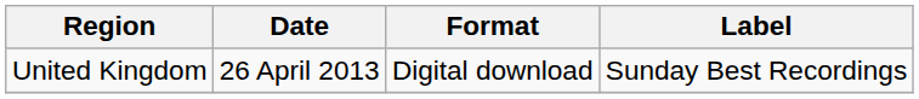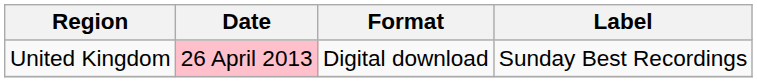United Kingdom | Date: no background -> pink background
